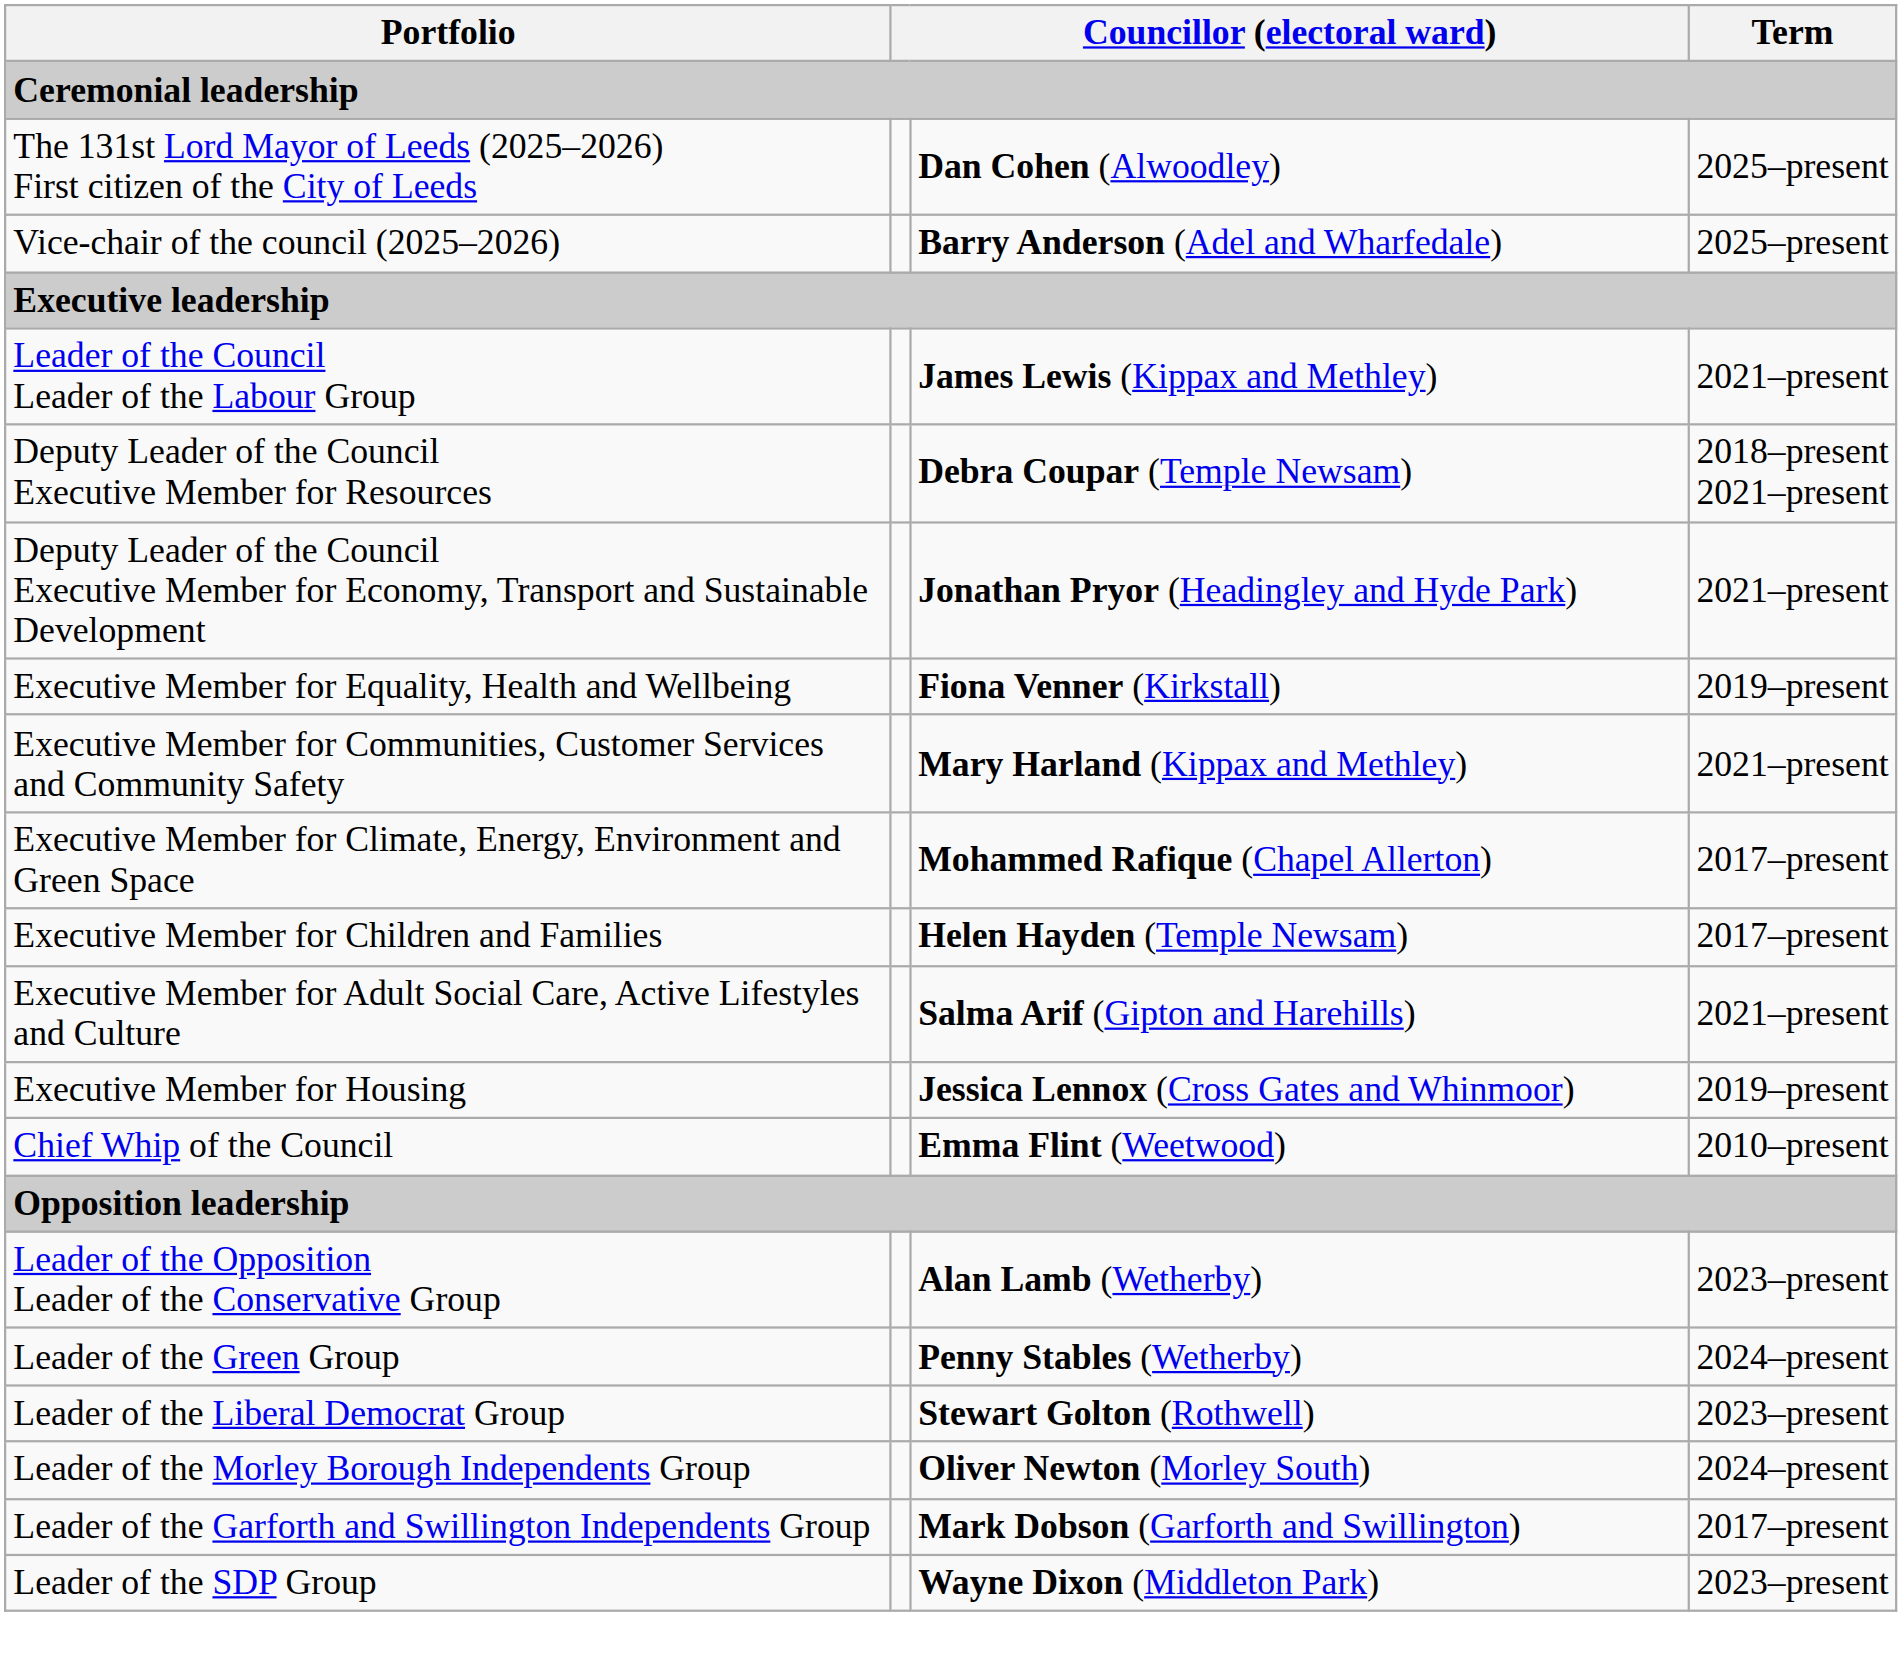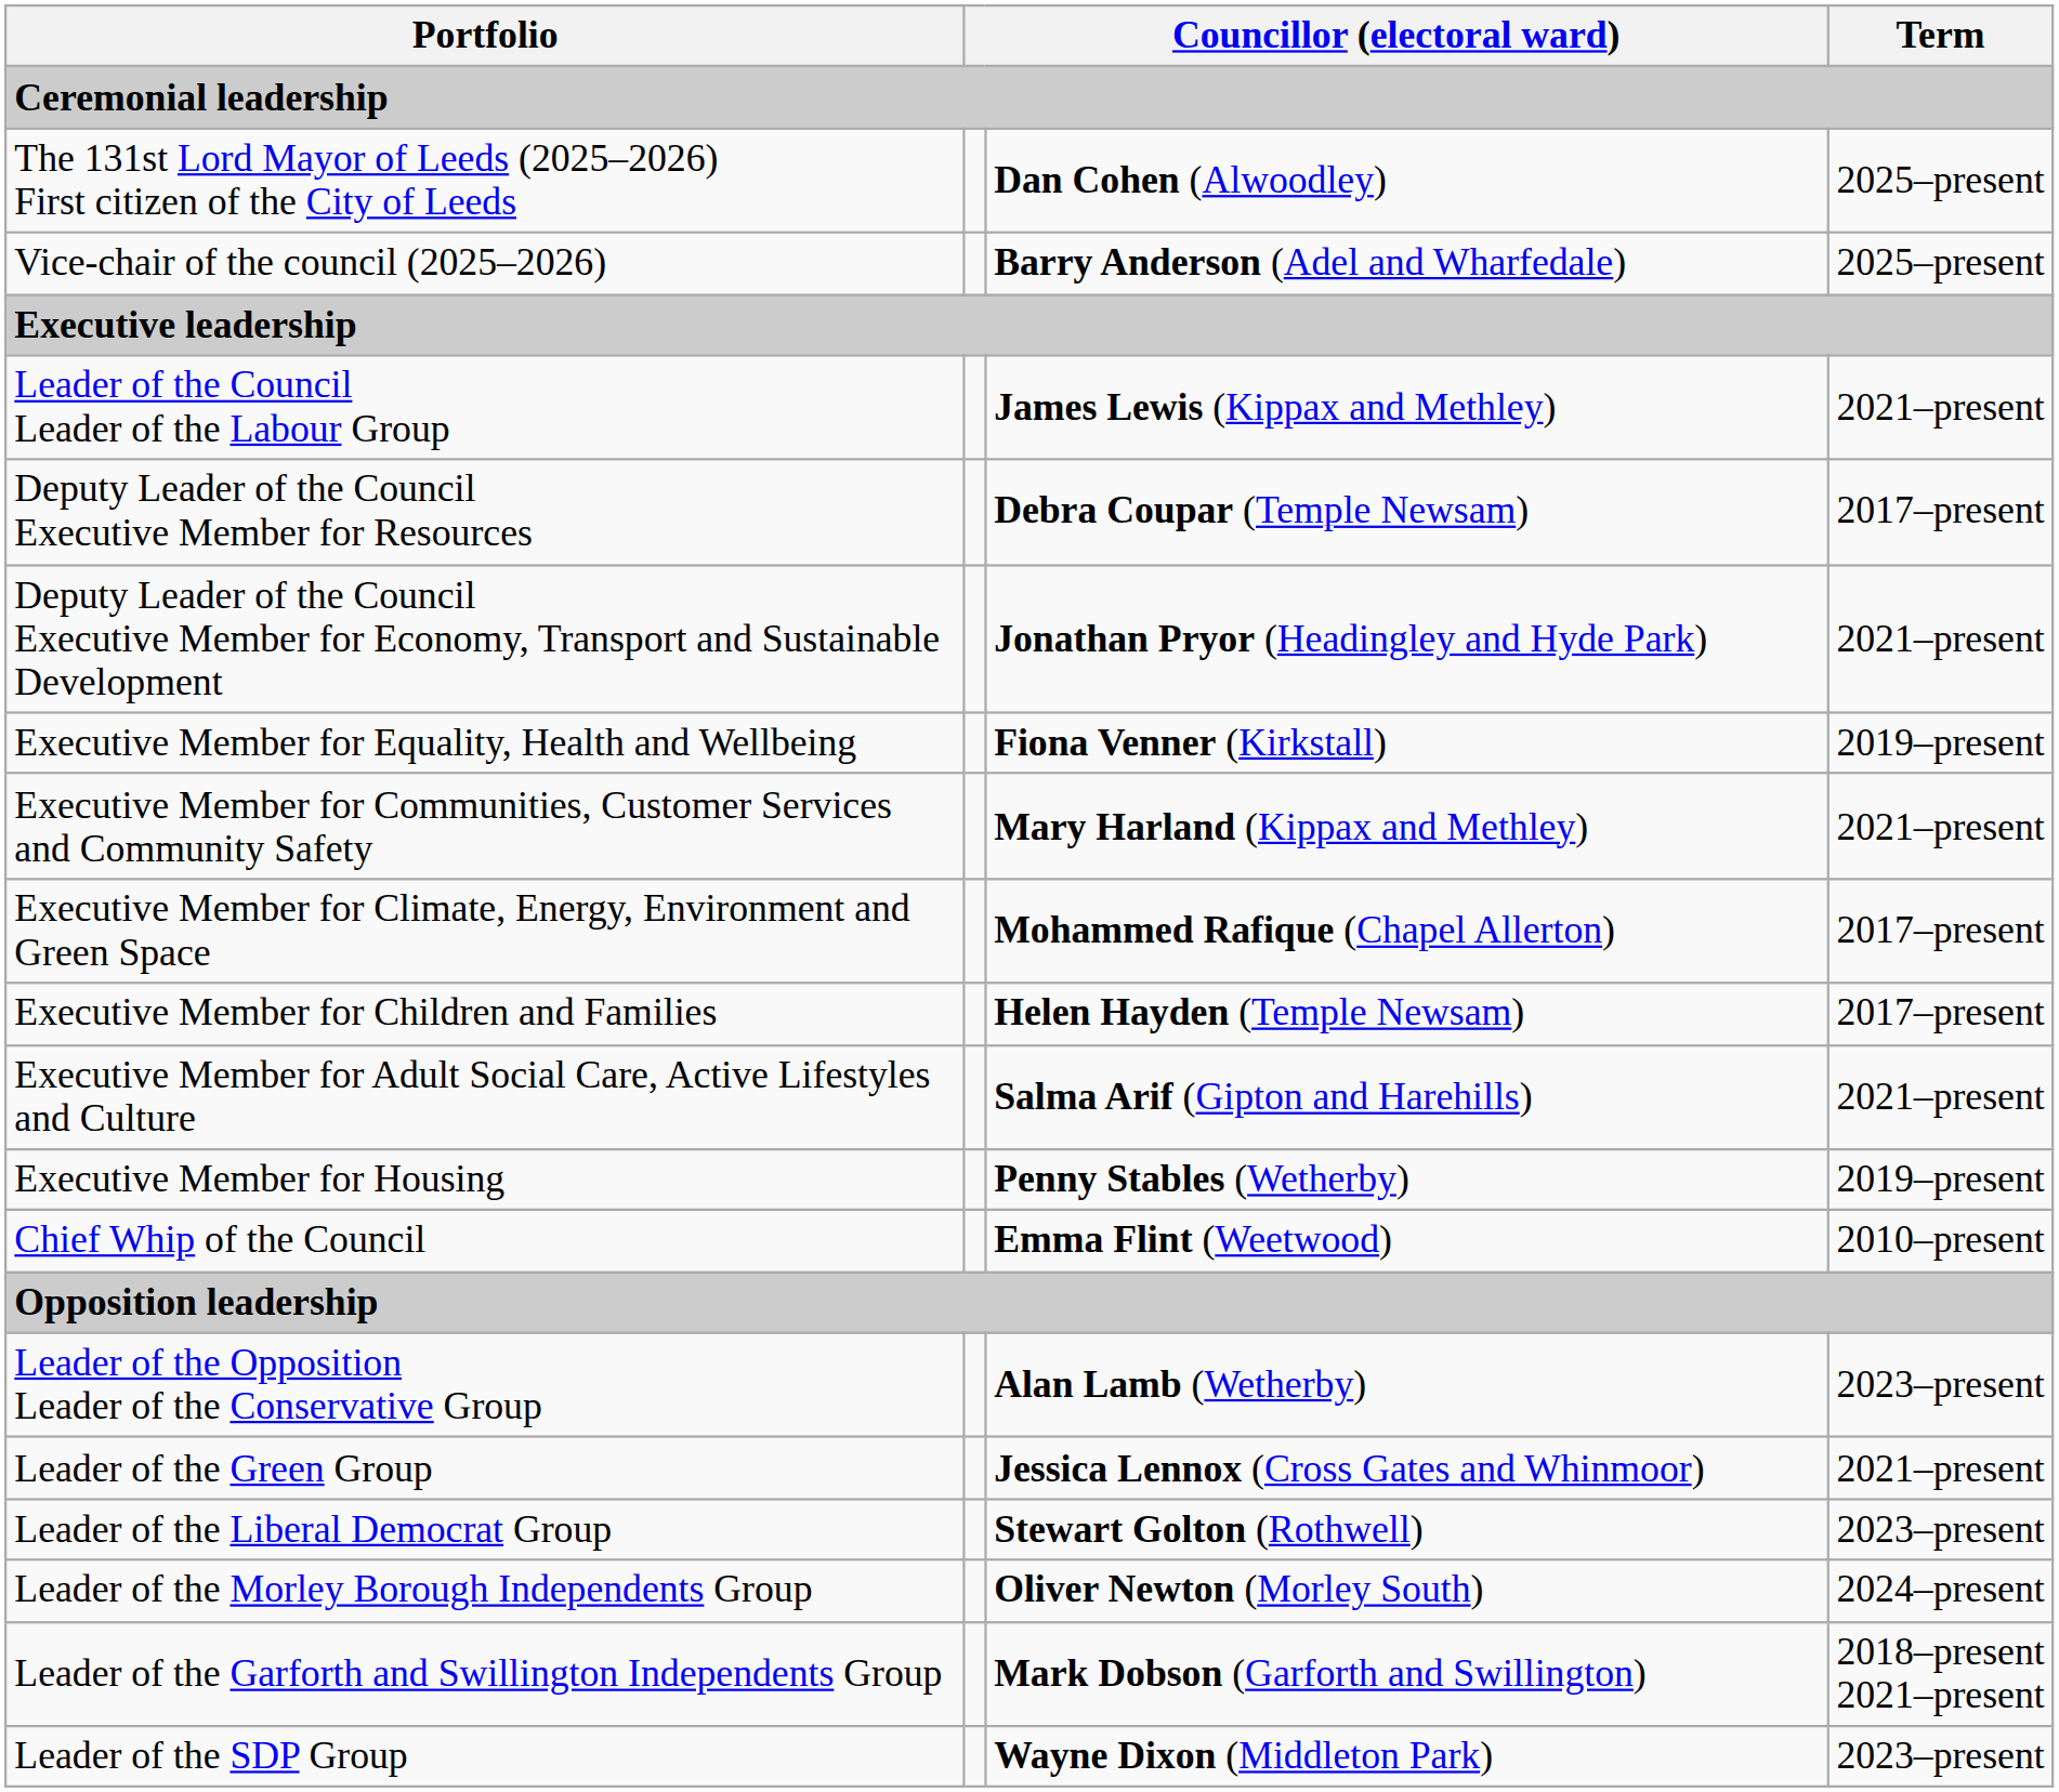Deputy Leader of the Council Executive Member for Resources | Term: 2018–present 2021–present -> 2017–present
Executive Member for Housing | column 3: Jessica Lennox (Cross Gates and Whinmoor) -> Penny Stables (Wetherby)
Leader of the Green Group | column 3: Penny Stables (Wetherby) -> Jessica Lennox (Cross Gates and Whinmoor)
Leader of the Green Group | Term: 2024–present -> 2021–present
Leader of the Garforth and Swillington Independents Group | Term: 2017–present -> 2018–present 2021–present
